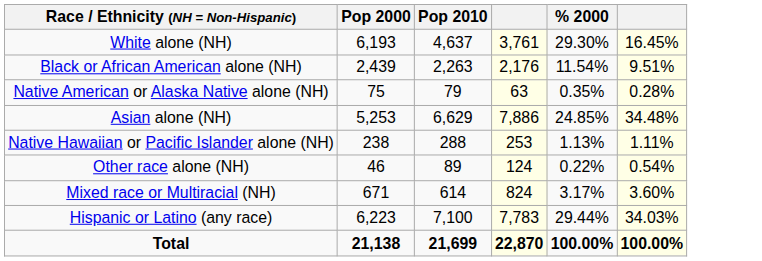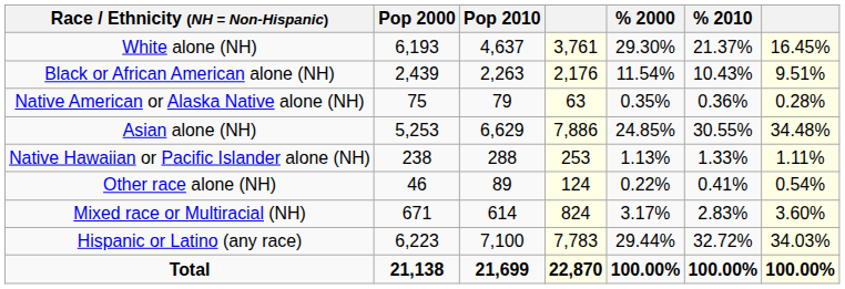+ column: % 2010 | 21.37% | 10.43% | 0.36% | 30.55% | 1.33% | 0.41% | 2.83% | 32.72% | 100.00%
